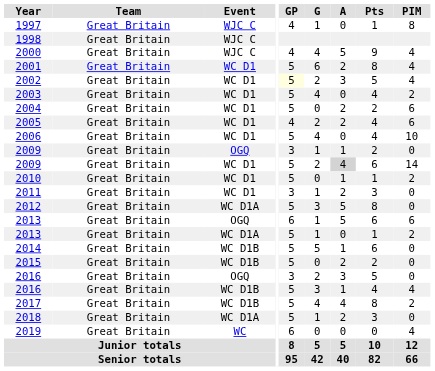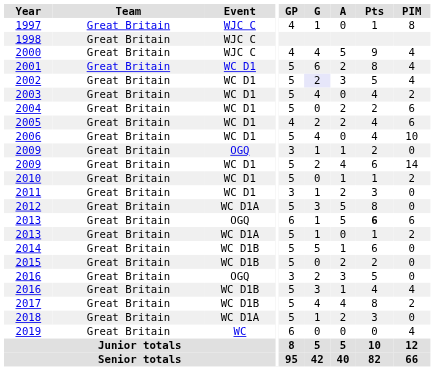2002 | GP: lightyellow background -> no background
2002 | G: no background -> lavender background
2009 / WC D1 | A: lightgrey background -> no background
2013 / OGQ | Pts: normal -> bold
